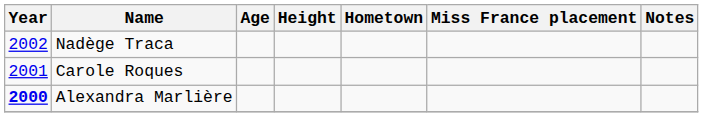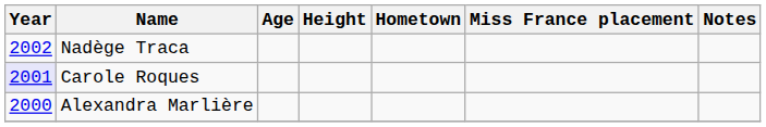Carole Roques | Year: no background -> lavender background
Alexandra Marlière | Year: bold -> normal
